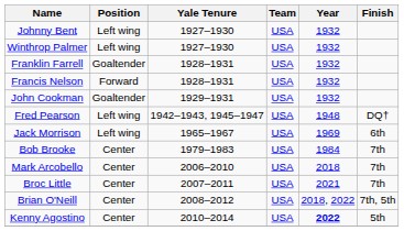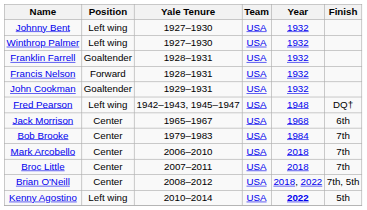Jack Morrison | Position: Left wing -> Center
Jack Morrison | Year: 1969 -> 1968
Broc Little | Year: 2021 -> 2018
Kenny Agostino | Position: Center -> Left wing
